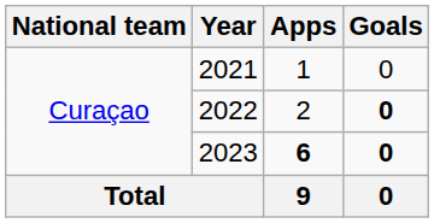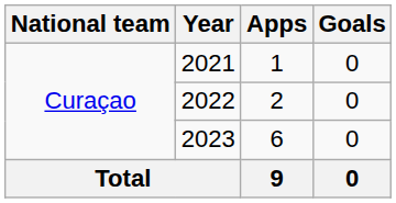2022 | Goals: bold -> normal
2023 | Apps: bold -> normal
2023 | Goals: bold -> normal
